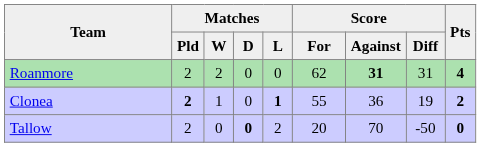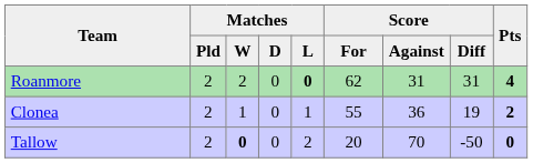Roanmore | Matches / L: normal -> bold
Roanmore | Score / Against: bold -> normal
Clonea | Matches / Pld: bold -> normal
Clonea | Matches / L: bold -> normal
Tallow | Matches / W: normal -> bold
Tallow | Matches / D: bold -> normal
